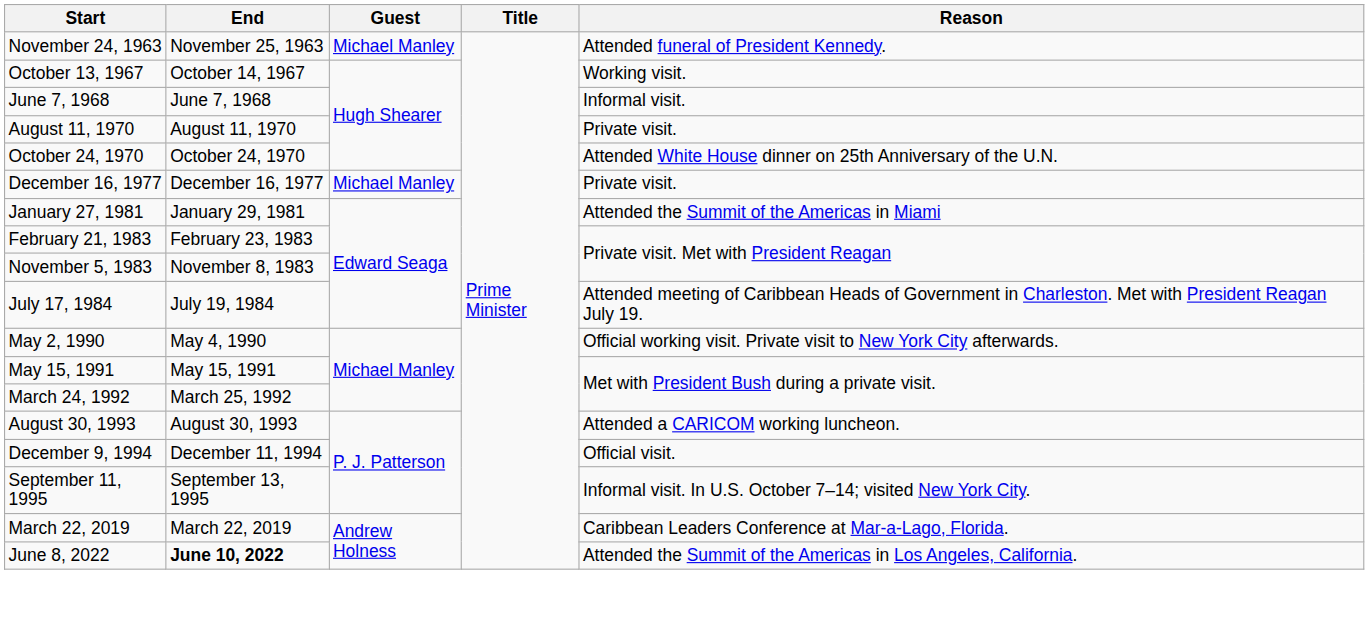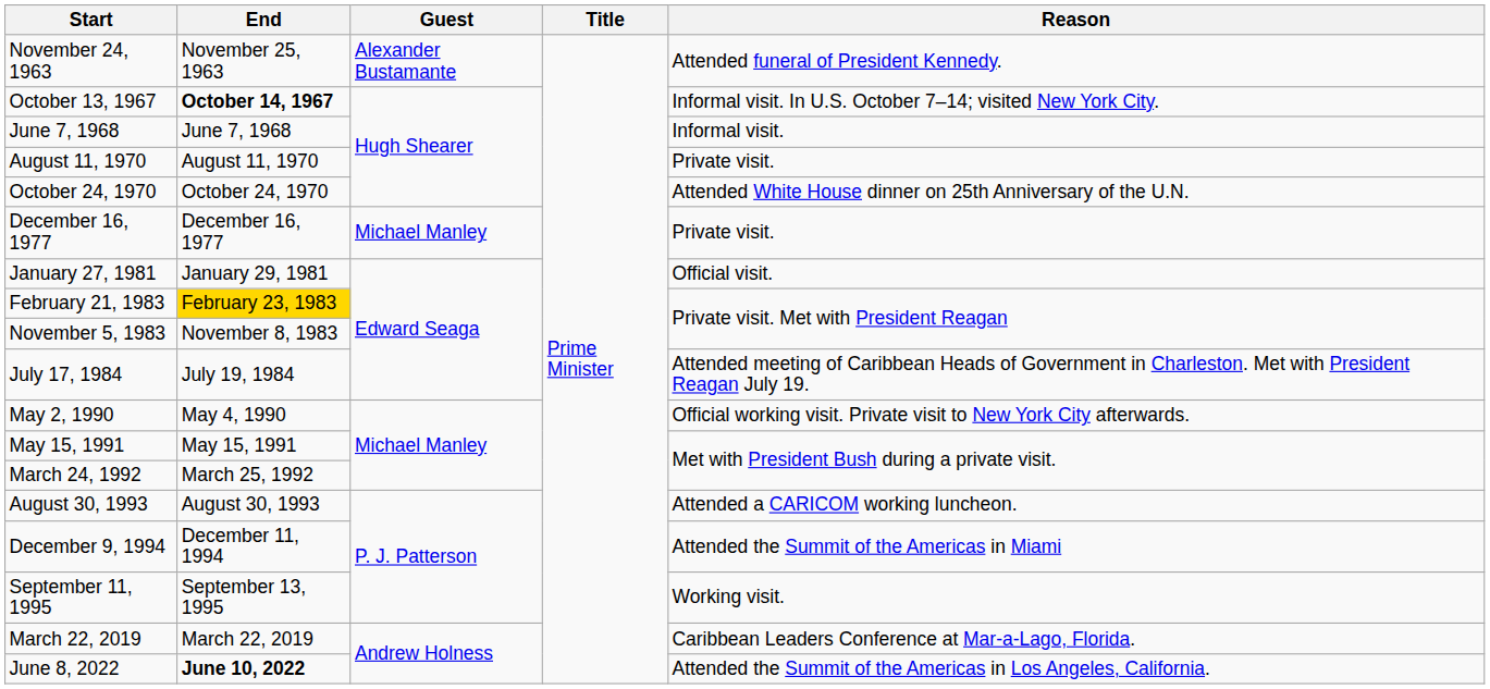November 24, 1963 | Guest: Michael Manley -> Alexander Bustamante
October 13, 1967 | End: normal -> bold
October 13, 1967 | Reason: Working visit. -> Informal visit. In U.S. October 7–14; visited New York City.
January 27, 1981 | Reason: Attended the Summit of the Americas in Miami -> Official visit.
February 21, 1983 | End: no background -> gold background
December 9, 1994 | Reason: Official visit. -> Attended the Summit of the Americas in Miami
September 11, 1995 | Reason: Informal visit. In U.S. October 7–14; visited New York City. -> Working visit.
